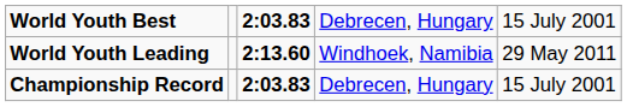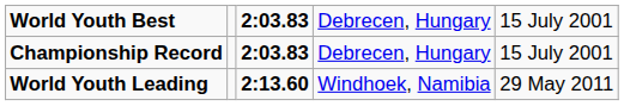rows swapped: Championship Record <-> World Youth Leading
